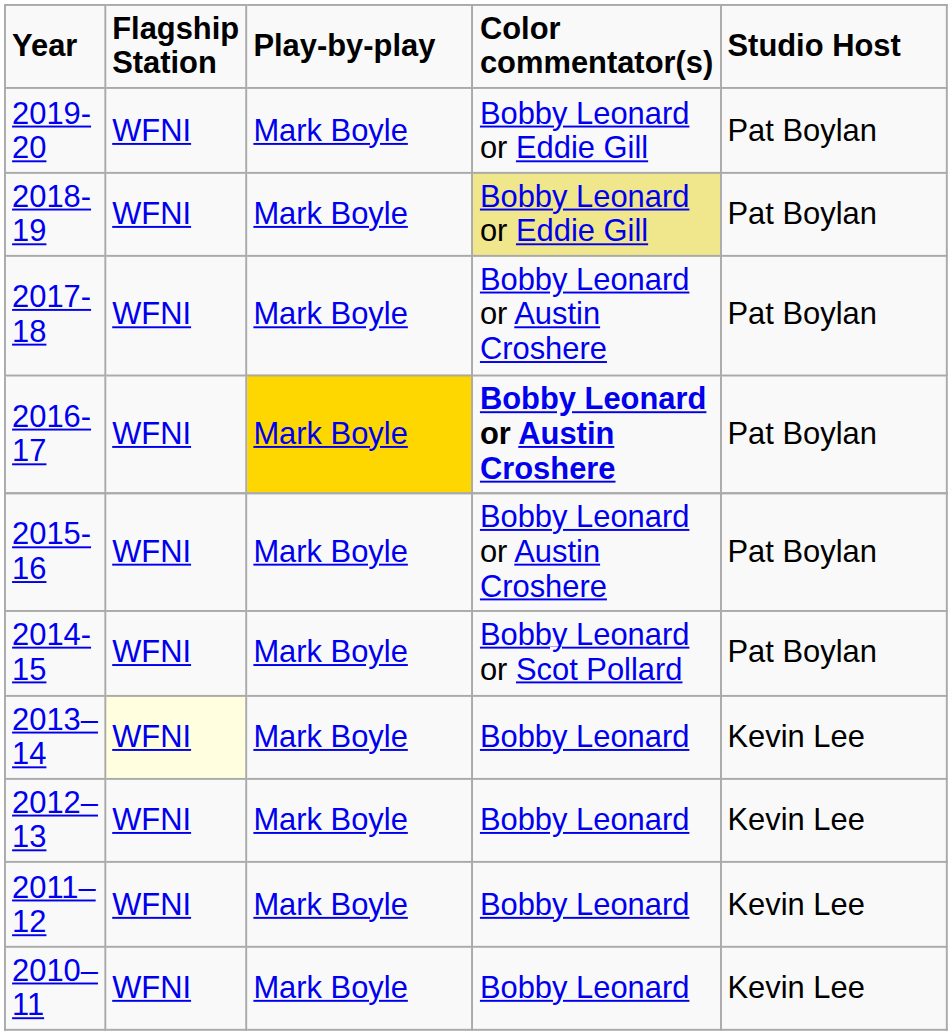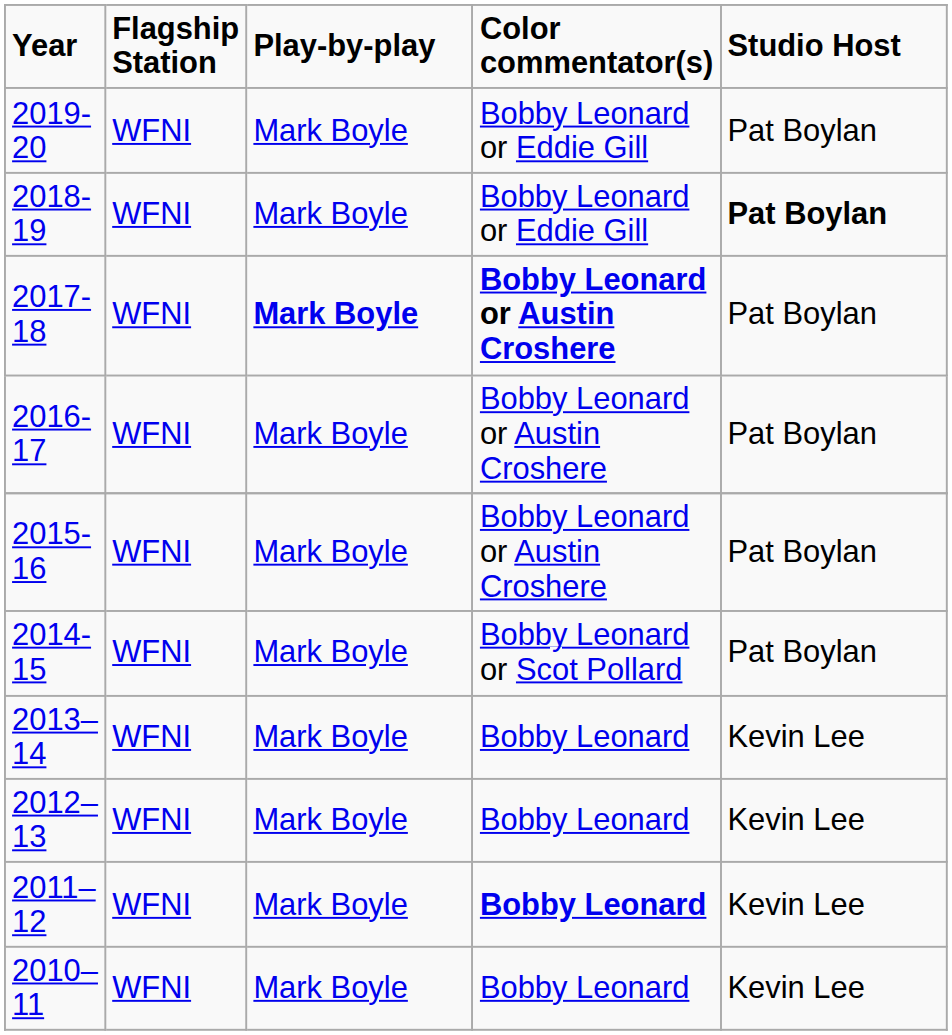2018-19 | Color commentator(s): khaki background -> no background
2018-19 | Studio Host: normal -> bold
2017-18 | Play-by-play: normal -> bold
2017-18 | Color commentator(s): normal -> bold
2016-17 | Play-by-play: gold background -> no background
2016-17 | Color commentator(s): bold -> normal
2013–14 | Flagship Station: lightyellow background -> no background
2011–12 | Color commentator(s): normal -> bold
